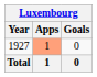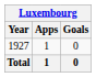1927 | Apps: lightsalmon background -> no background
